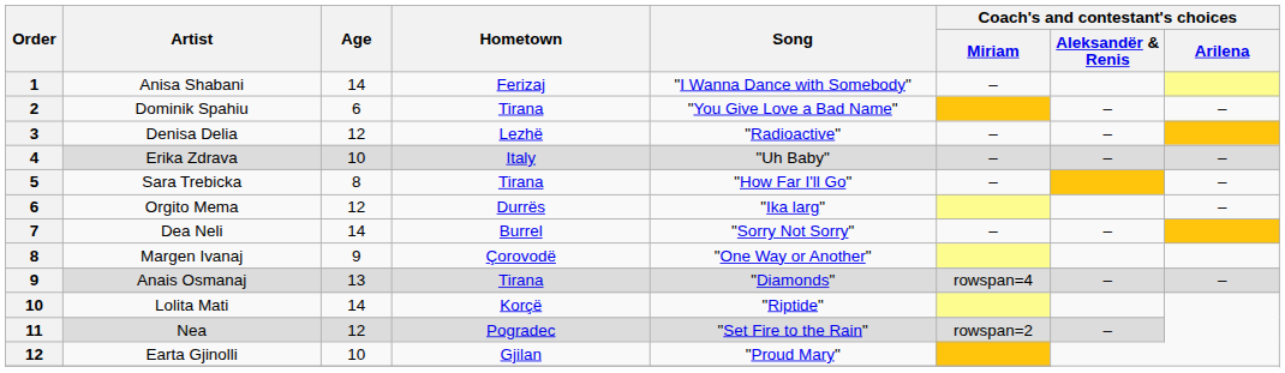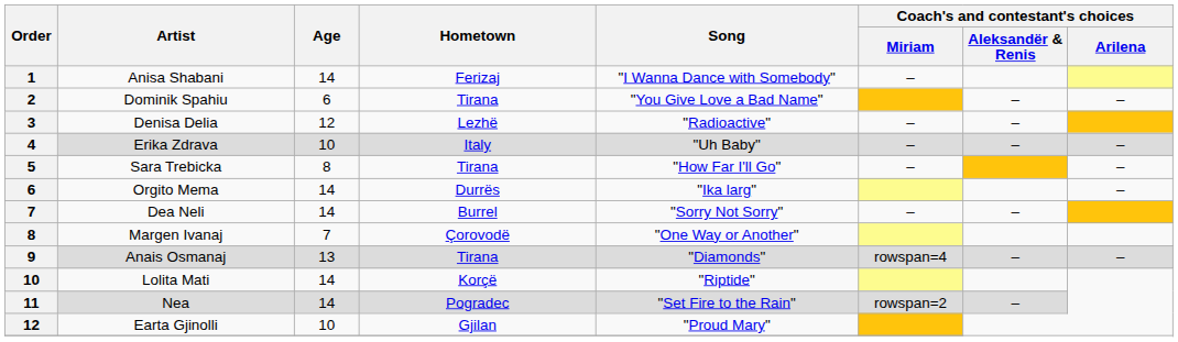Orgito Mema | Age: 12 -> 14
Margen Ivanaj | Age: 9 -> 7
Nea | Age: 12 -> 14
